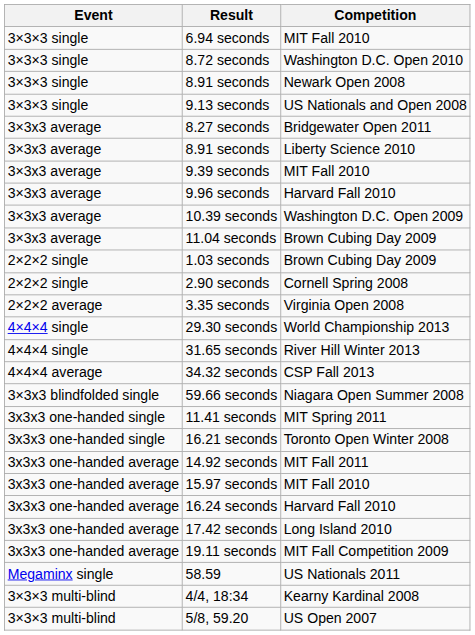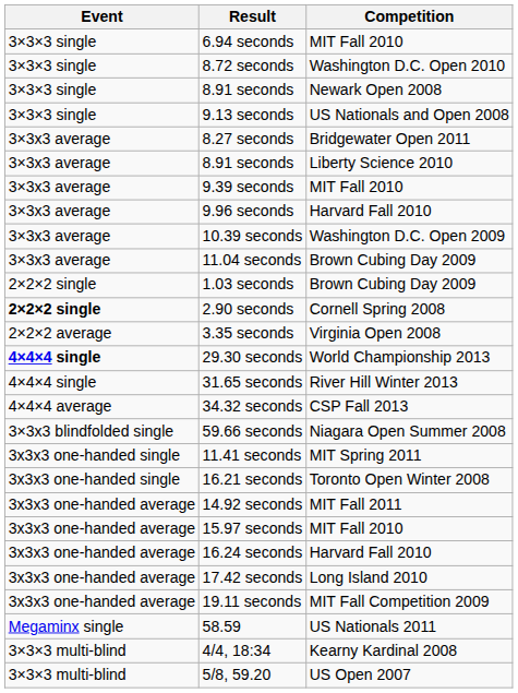2.90 seconds | Event: normal -> bold
29.30 seconds | Event: normal -> bold
